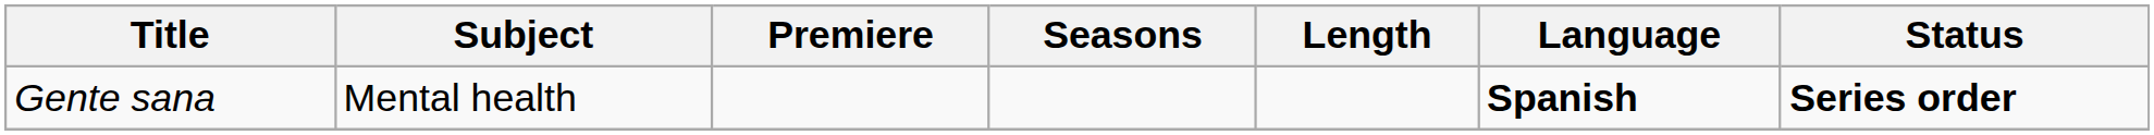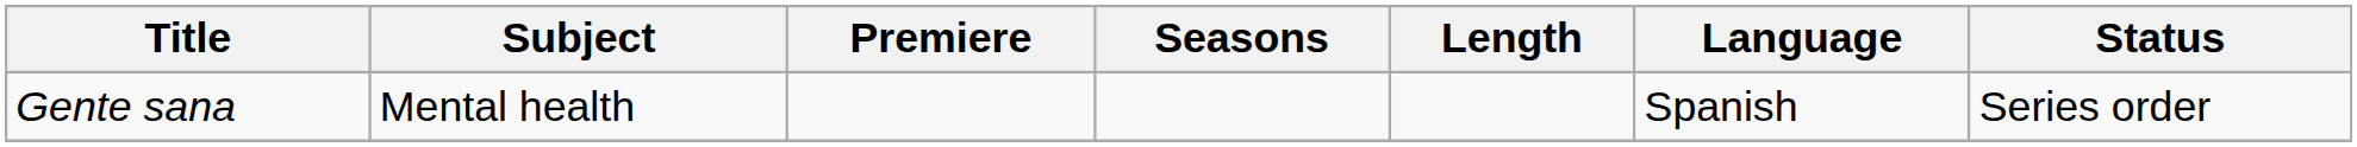Gente sana | Language: bold -> normal
Gente sana | Status: bold -> normal
